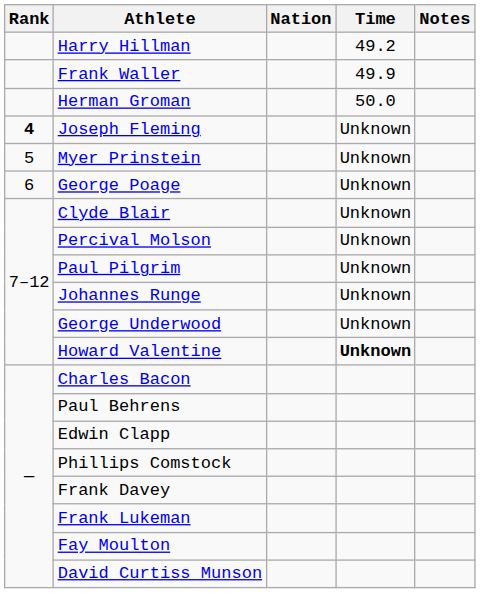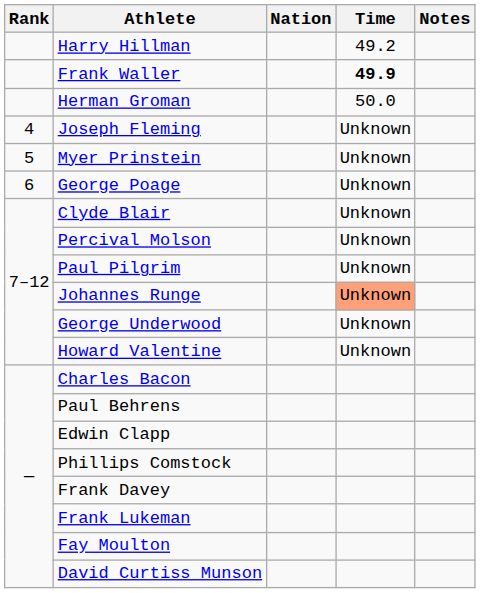Frank Waller | Time: normal -> bold
Joseph Fleming | Rank: bold -> normal
Johannes Runge | Time: no background -> lightsalmon background
Howard Valentine | Time: bold -> normal
